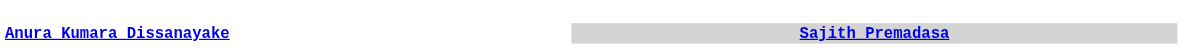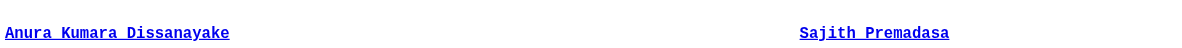Anura Kumara Dissanayake | 16,683: lightgrey background -> no background
